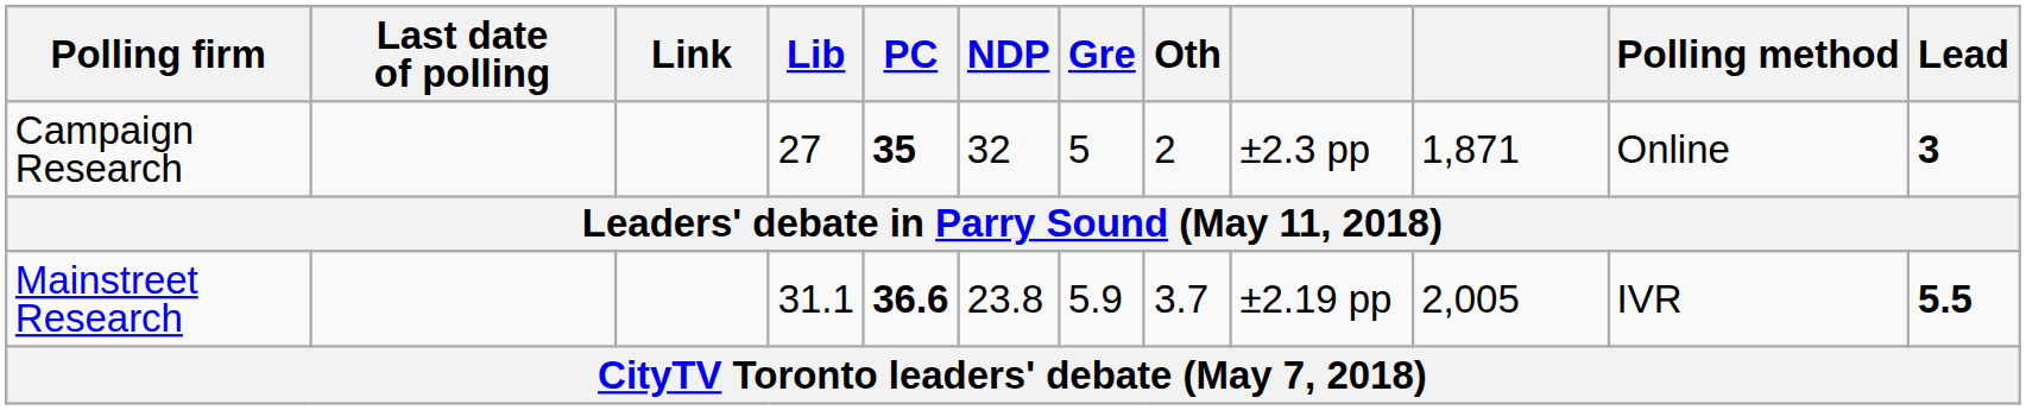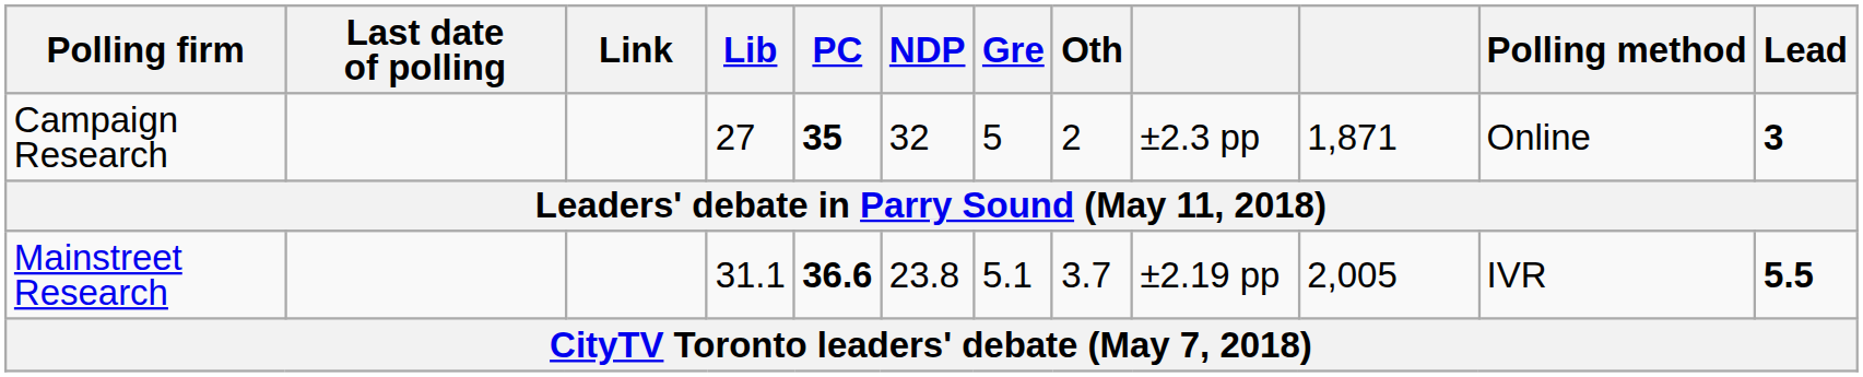Mainstreet Research | Gre: 5.9 -> 5.1
